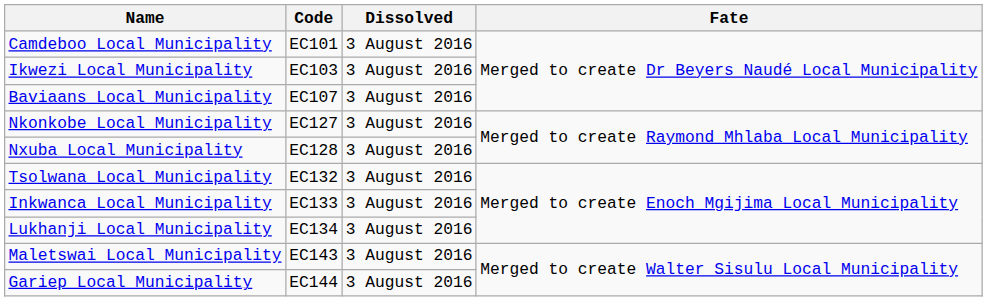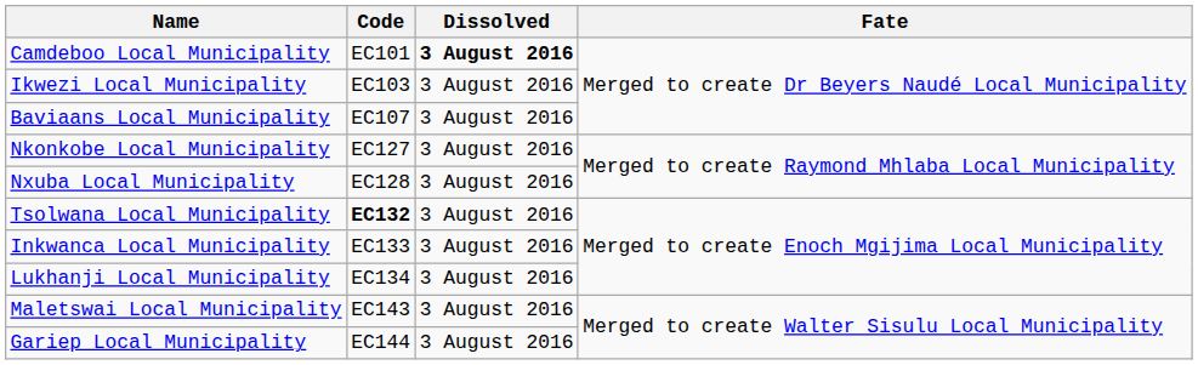Camdeboo Local Municipality | Dissolved: normal -> bold
Tsolwana Local Municipality | Code: normal -> bold
